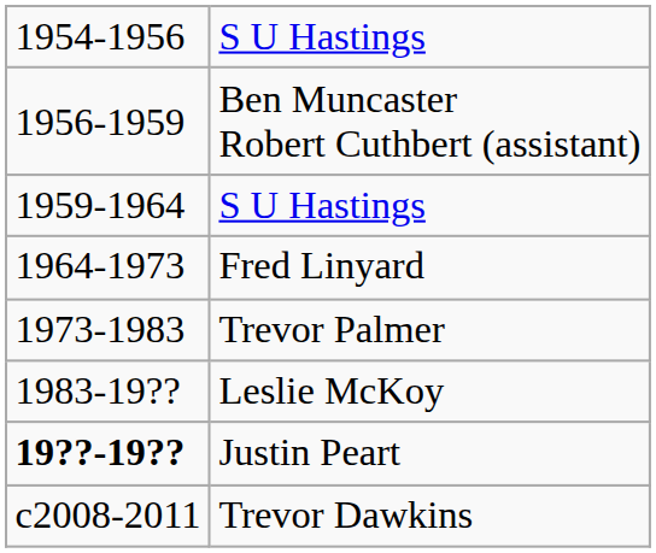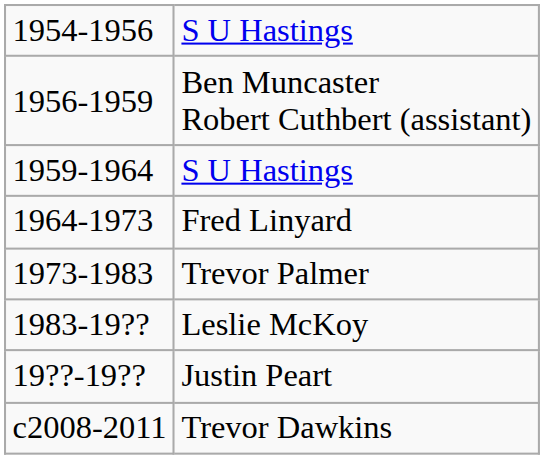row 7 | column 1: bold -> normal
